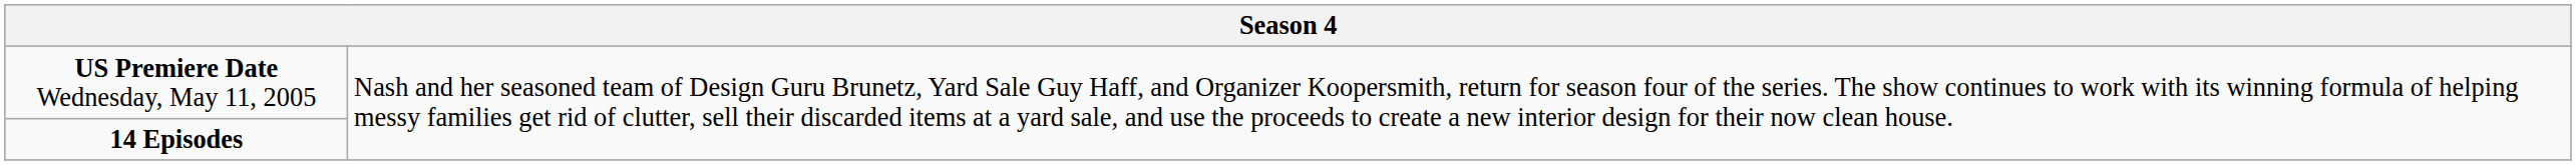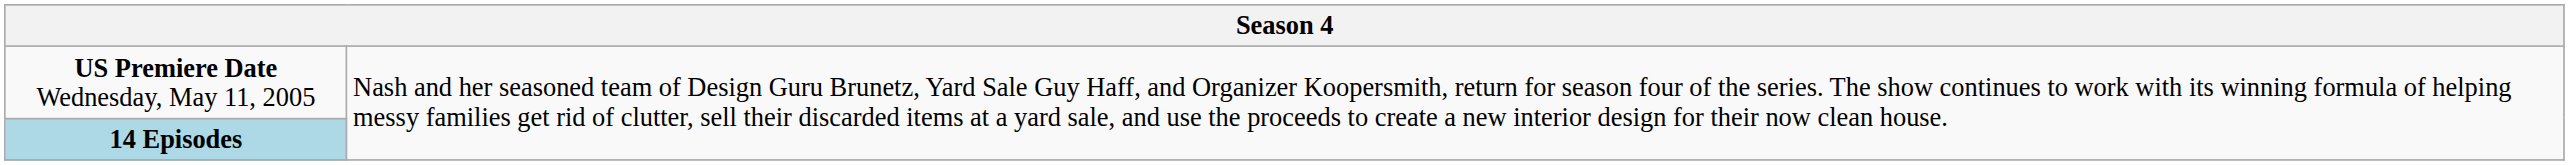14 Episodes | column 1: no background -> lightblue background
